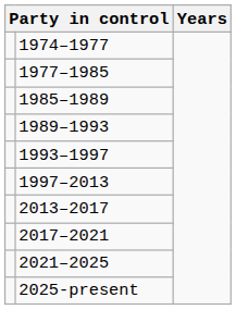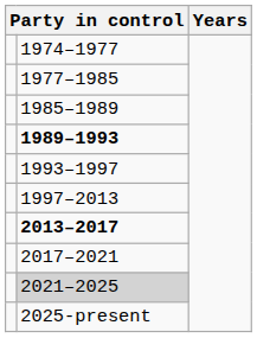1989–1993 | column 2: normal -> bold
2013–2017 | column 2: normal -> bold
2021–2025 | column 2: no background -> lightgrey background
